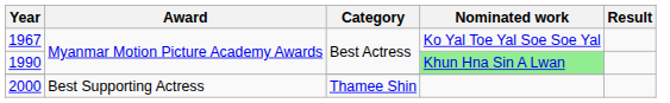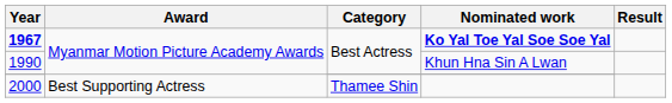Ko Yal Toe Yal Soe Soe Yal | Year: normal -> bold
Ko Yal Toe Yal Soe Soe Yal | Nominated work: normal -> bold
Khun Hna Sin A Lwan | Nominated work: lightgreen background -> no background
